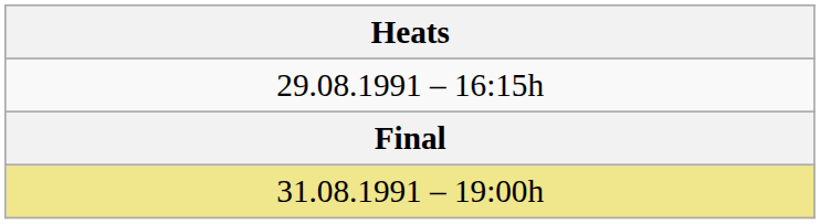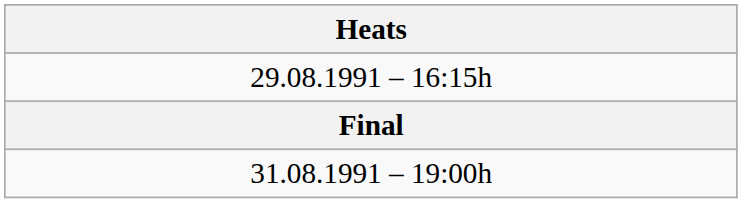row 4 | column 1: khaki background -> no background
